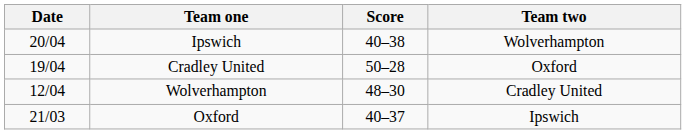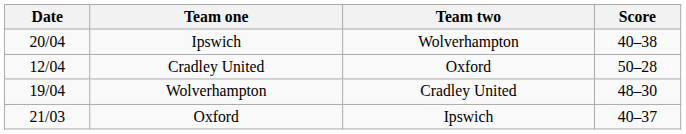columns swapped: Score <-> Team two
row 3 | Date: 19/04 -> 12/04
row 4 | Date: 12/04 -> 19/04
